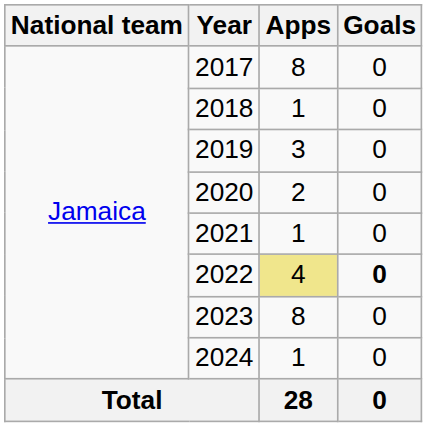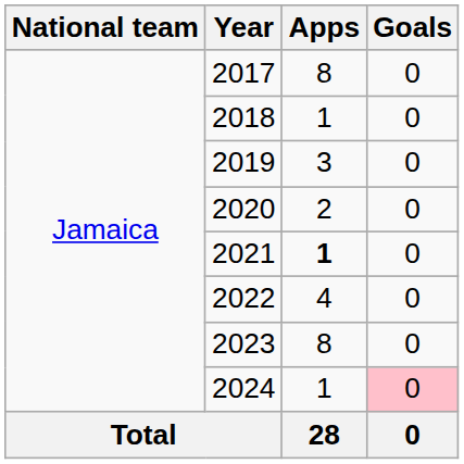2021 | Apps: normal -> bold
2022 | Apps: khaki background -> no background
2022 | Goals: bold -> normal
2024 | Goals: no background -> pink background
